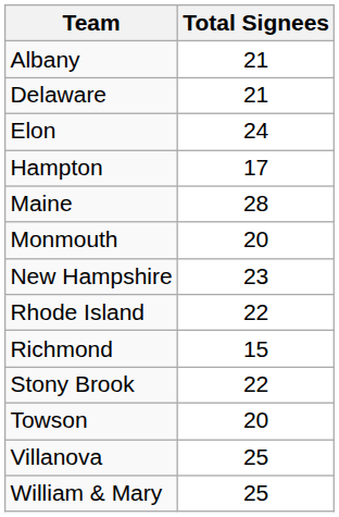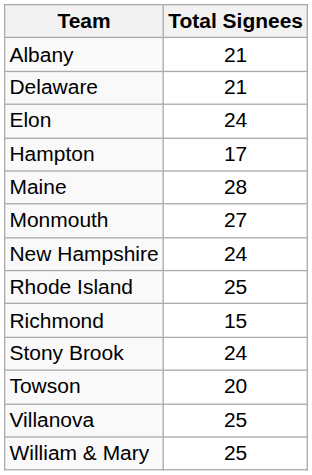Monmouth | Total Signees: 20 -> 27
New Hampshire | Total Signees: 23 -> 24
Rhode Island | Total Signees: 22 -> 25
Stony Brook | Total Signees: 22 -> 24
